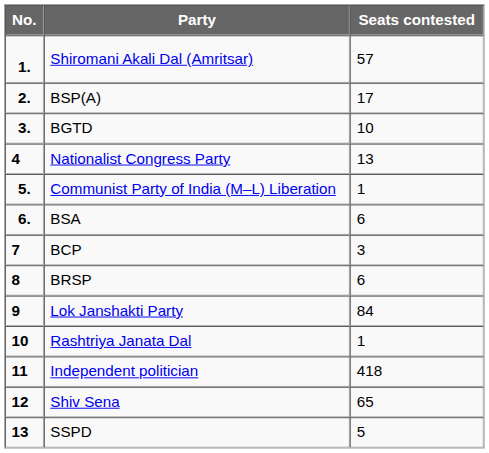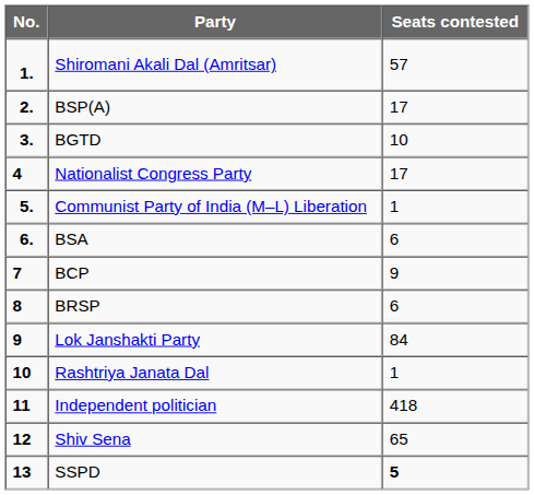Nationalist Congress Party | Seats contested: 13 -> 17
BCP | Seats contested: 3 -> 9
SSPD | Seats contested: normal -> bold
